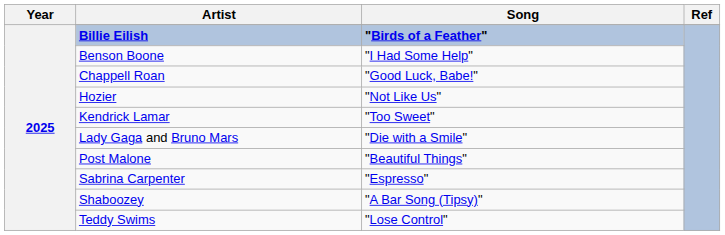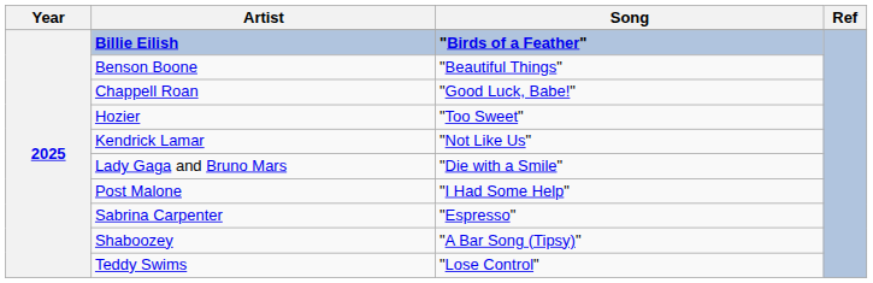Benson Boone | Song: "I Had Some Help" -> "Beautiful Things"
Hozier | Song: "Not Like Us" -> "Too Sweet"
Kendrick Lamar | Song: "Too Sweet" -> "Not Like Us"
Post Malone | Song: "Beautiful Things" -> "I Had Some Help"
